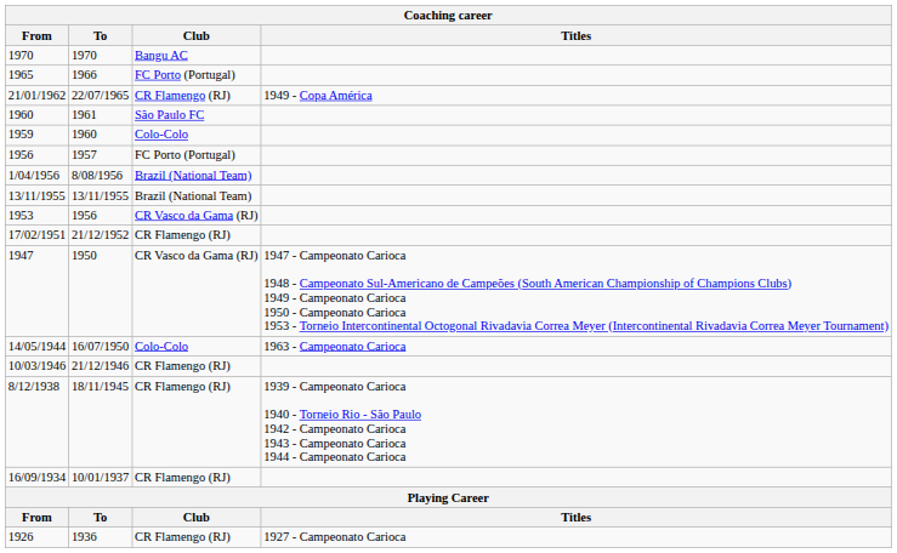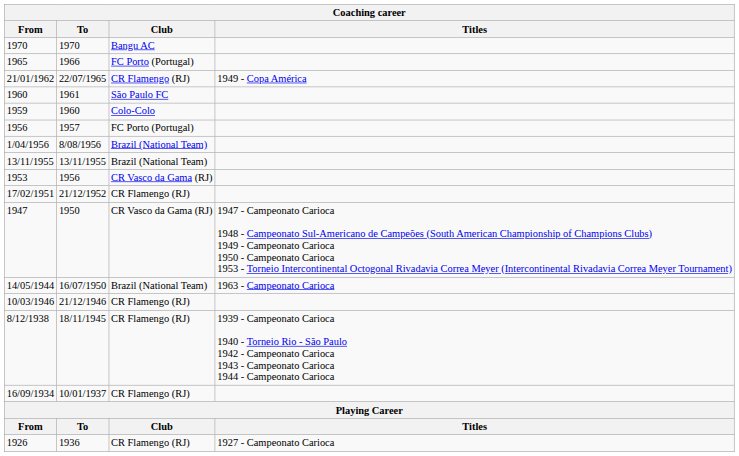14/05/1944 | Club: Colo-Colo -> Brazil (National Team)
